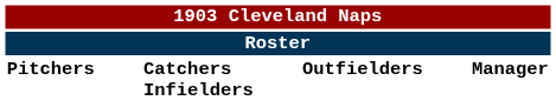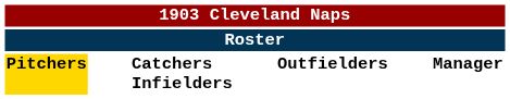Pitchers | column 1: no background -> gold background
